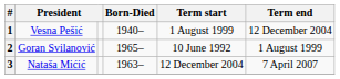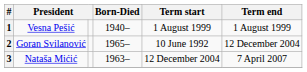1 | Term end: 12 December 2004 -> 1 August 1999
2 | Term end: 1 August 1999 -> 12 December 2004
